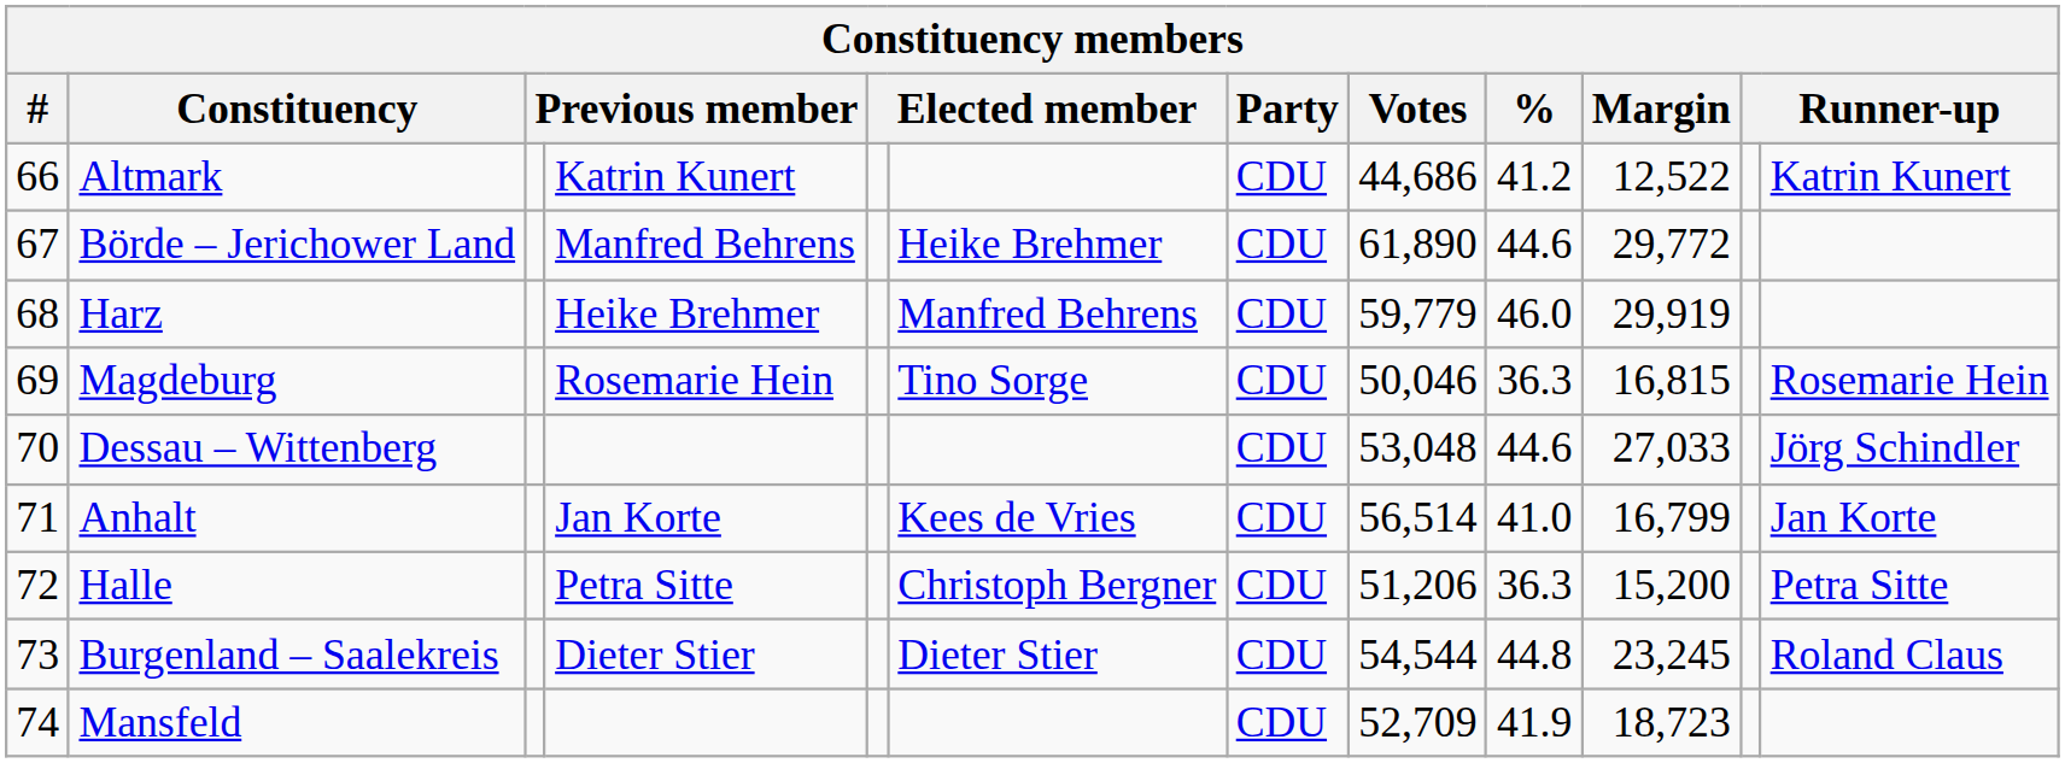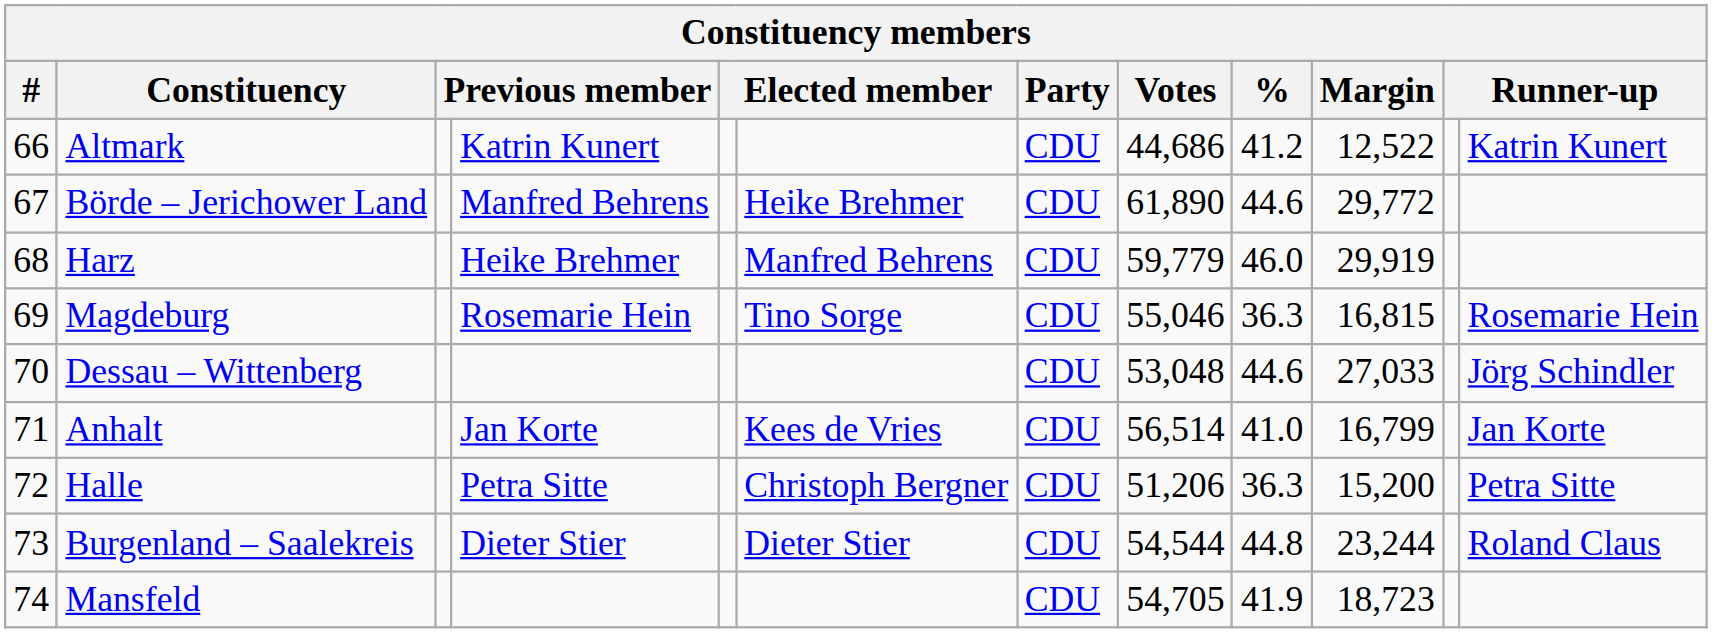Magdeburg | Votes: 50,046 -> 55,046
Burgenland – Saalekreis | Margin: 23,245 -> 23,244
Mansfeld | Votes: 52,709 -> 54,705
